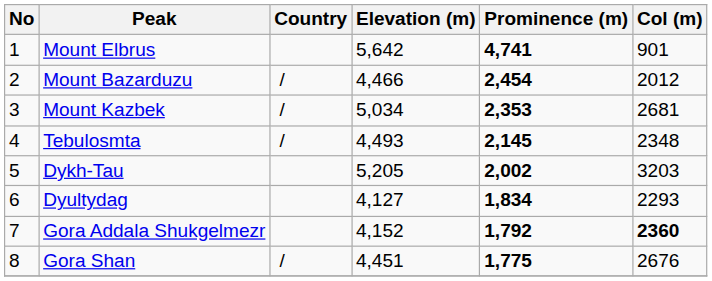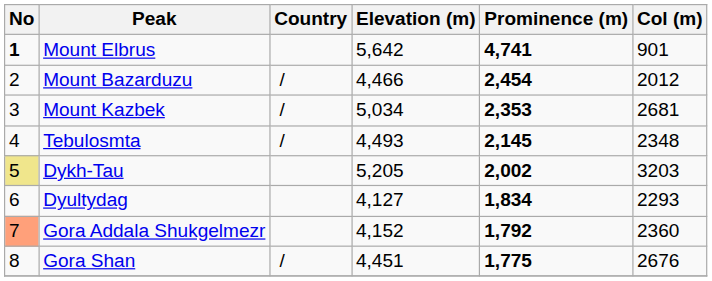Mount Elbrus | No: normal -> bold
Dykh-Tau | No: no background -> khaki background
Gora Addala Shukgelmezr | No: no background -> lightsalmon background
Gora Addala Shukgelmezr | Col (m): bold -> normal
